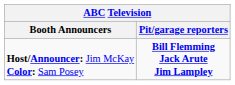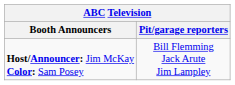Host/Announcer: Jim McKay Color: Sam Posey | Pit/garage reporters: bold -> normal
